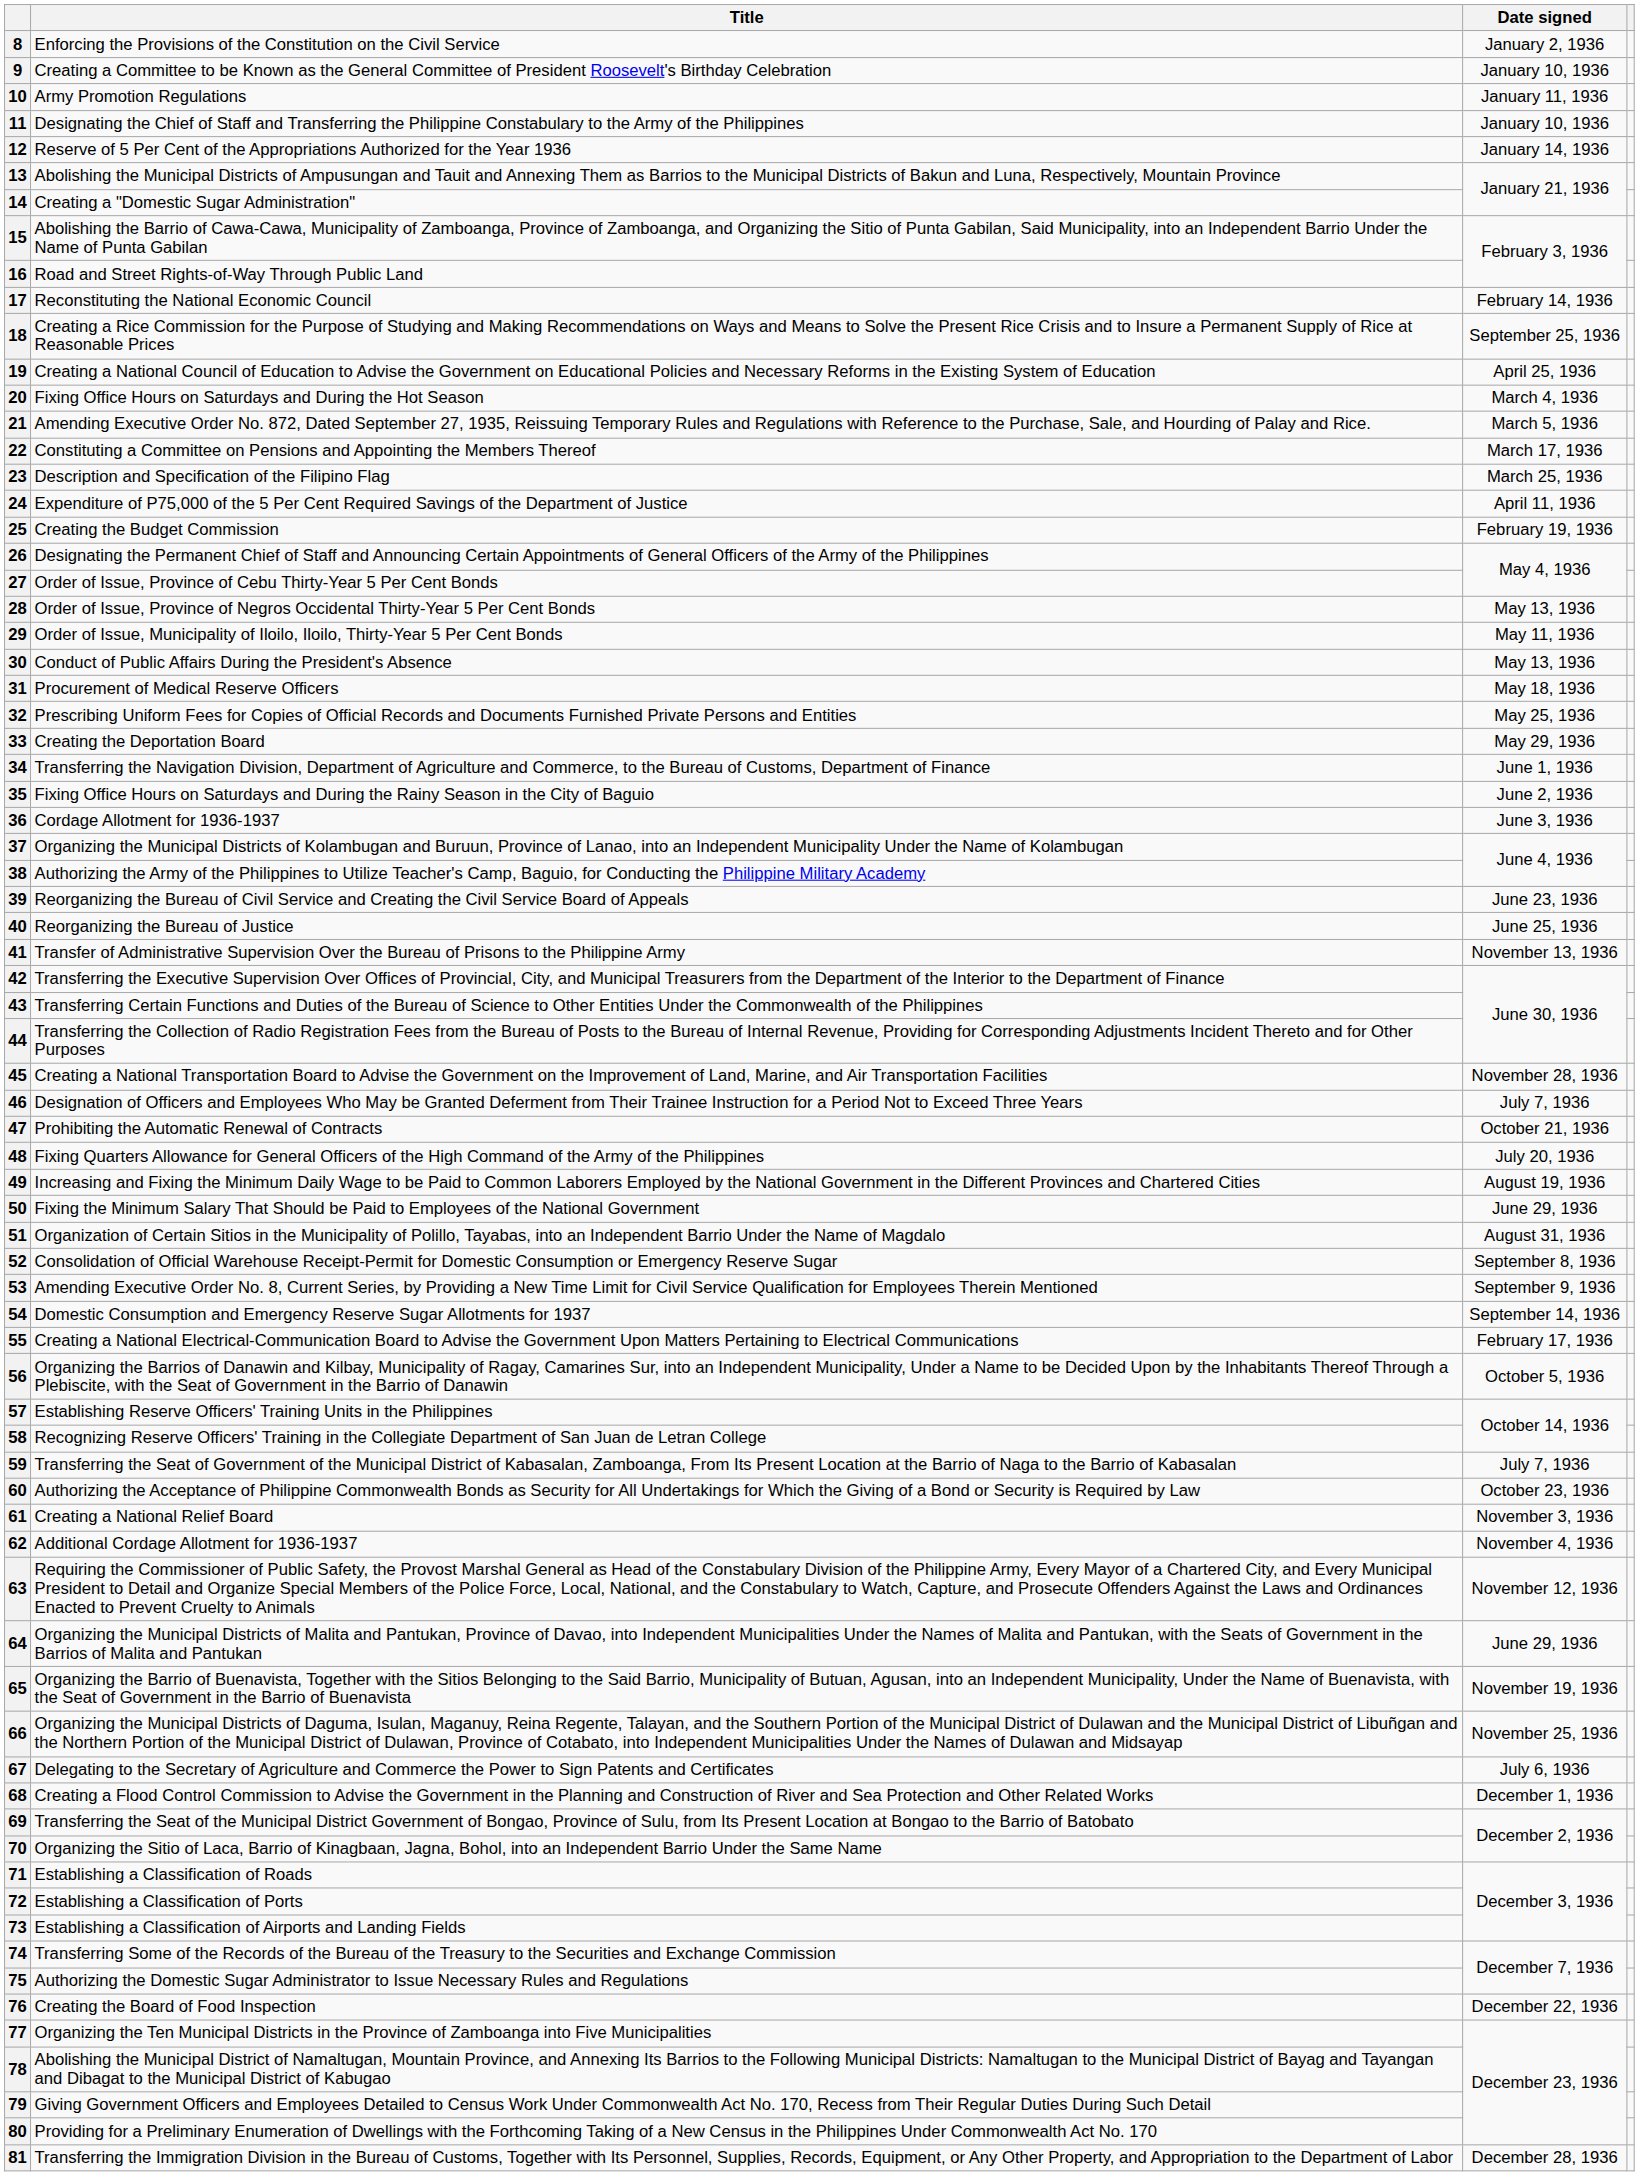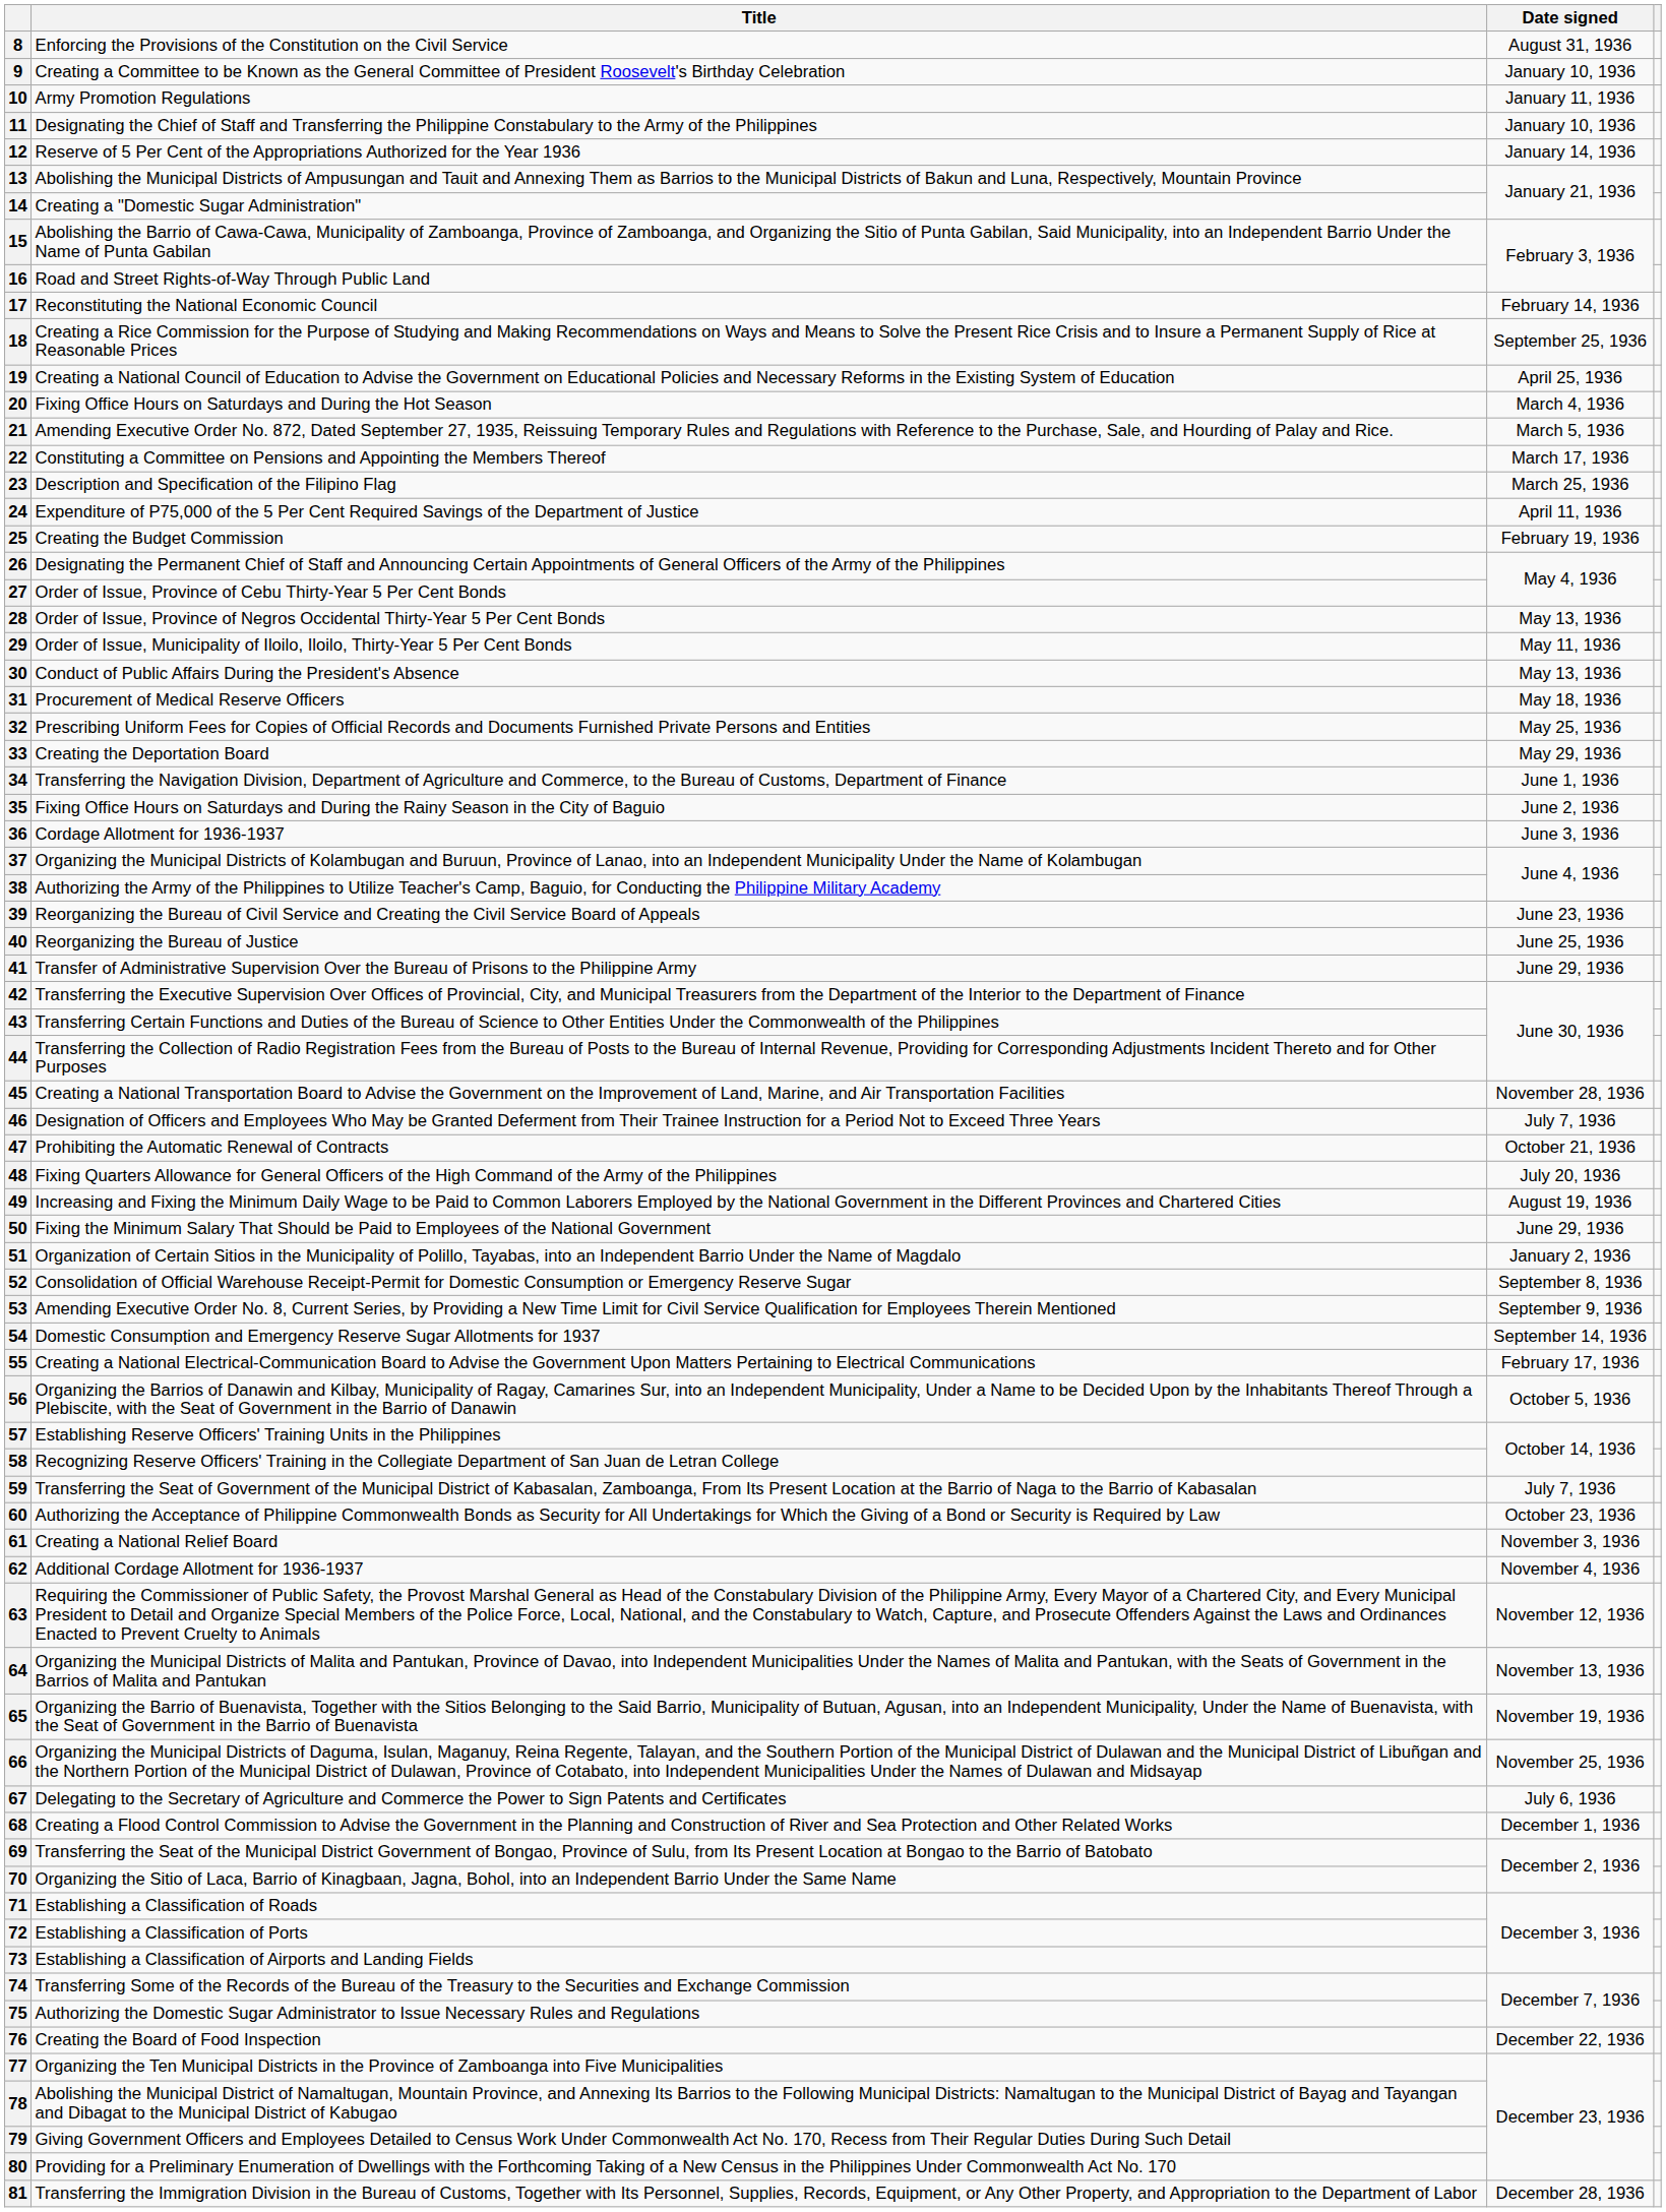8 | Date signed: January 2, 1936 -> August 31, 1936
41 | Date signed: November 13, 1936 -> June 29, 1936
51 | Date signed: August 31, 1936 -> January 2, 1936
64 | Date signed: June 29, 1936 -> November 13, 1936
